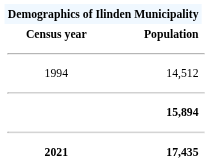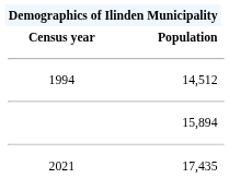15,894 | Demographics of Ilinden Municipality / Population: bold -> normal
17,435 | Demographics of Ilinden Municipality / Census year: bold -> normal
17,435 | Demographics of Ilinden Municipality / Population: bold -> normal
